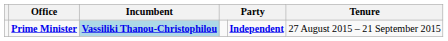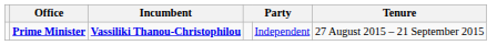Prime Minister | Incumbent: lightblue background -> no background
Prime Minister | column 5: bold -> normal
